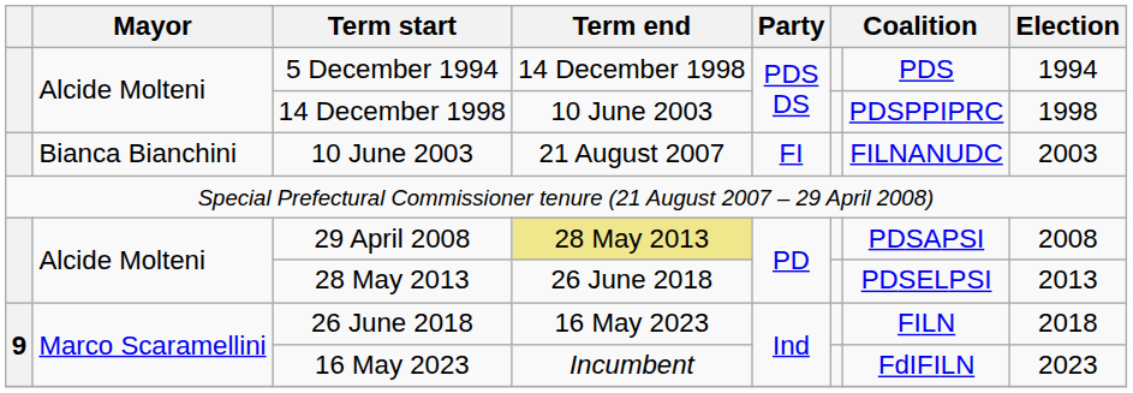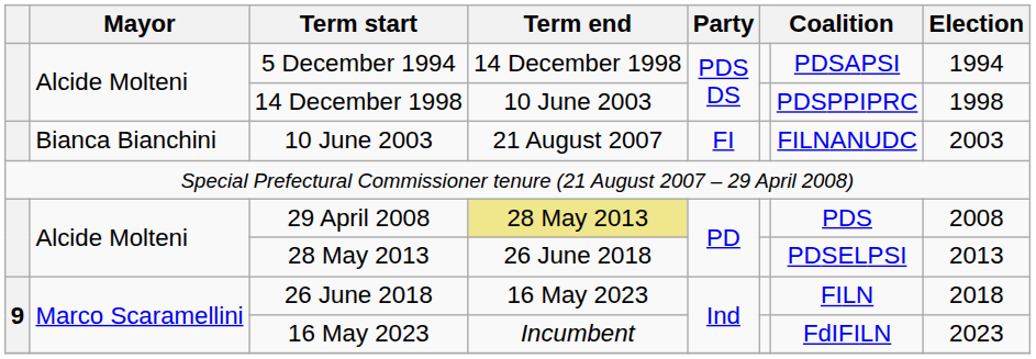5 December 1994 | column 7: PDS -> PDSAPSI
29 April 2008 | column 7: PDSAPSI -> PDS
